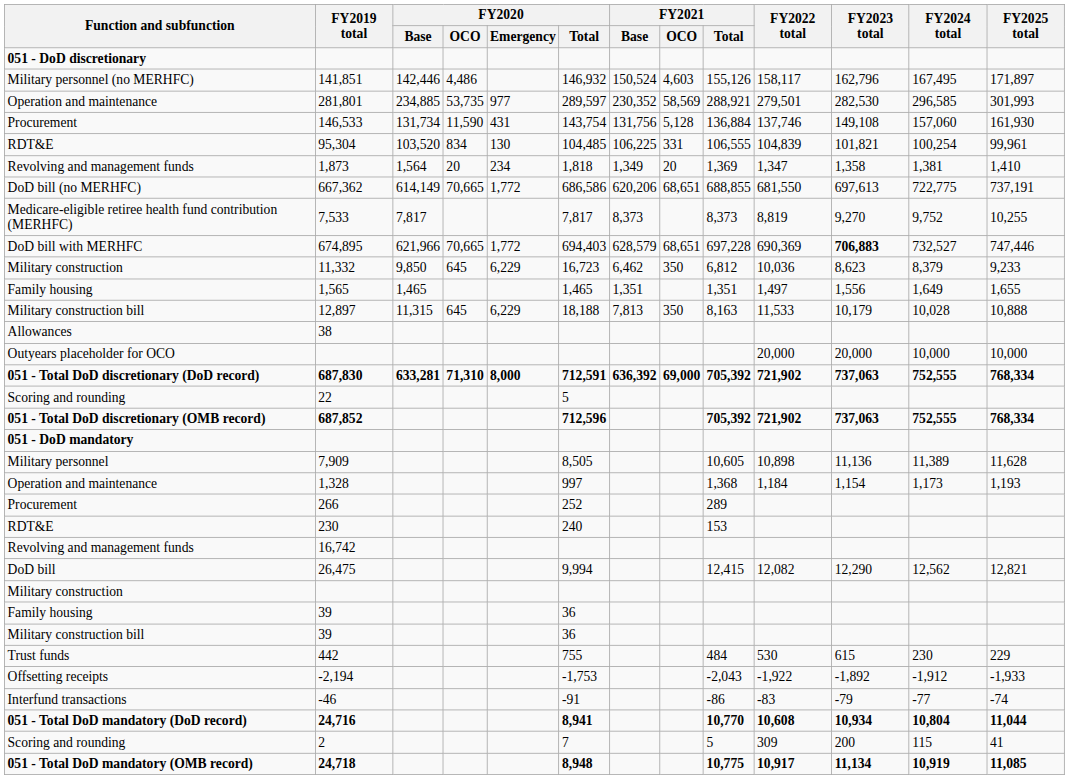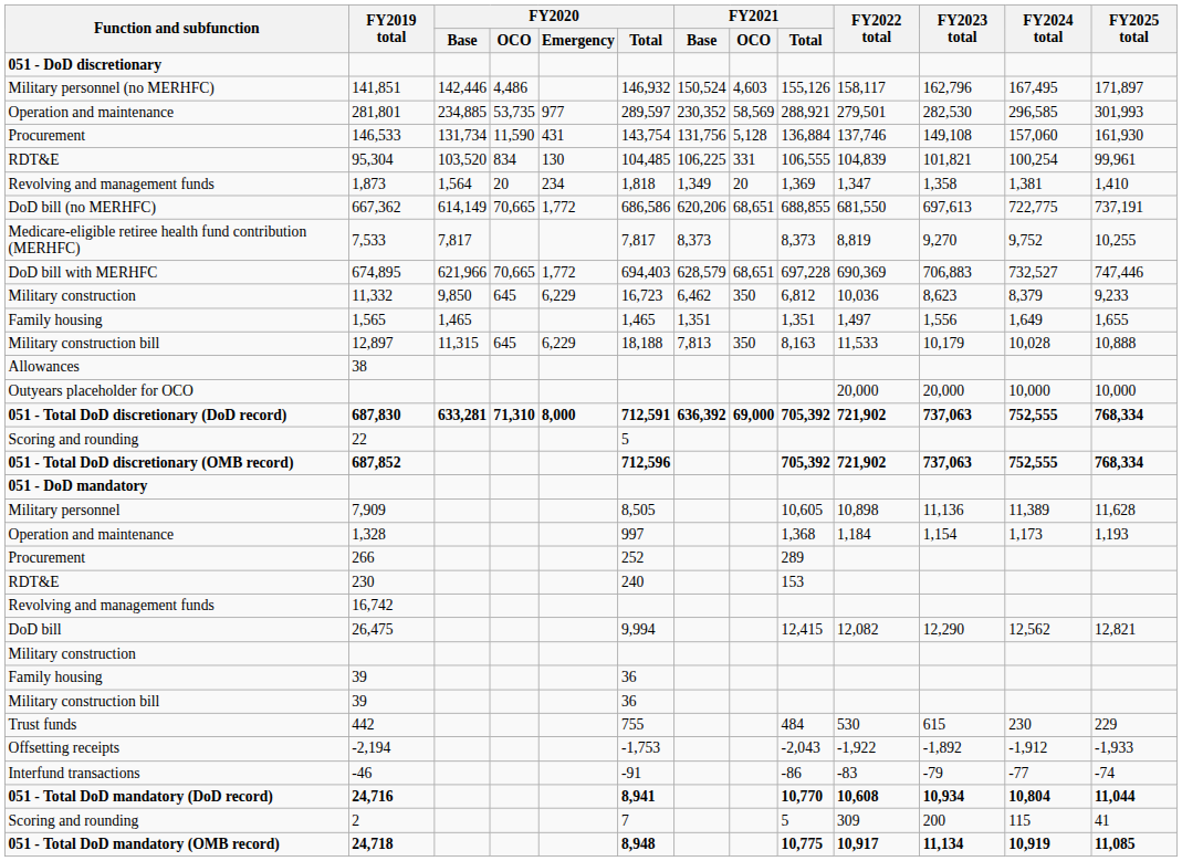674,895 | FY2023 total: bold -> normal
